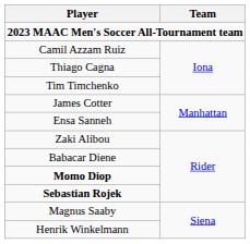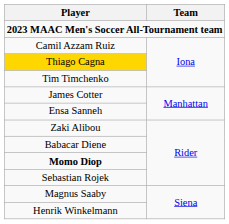Thiago Cagna | Player: no background -> gold background
Sebastian Rojek | Player: bold -> normal
